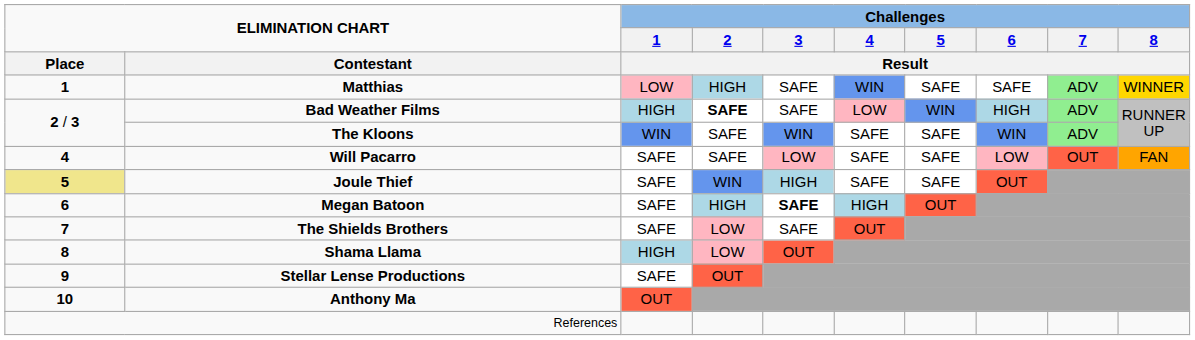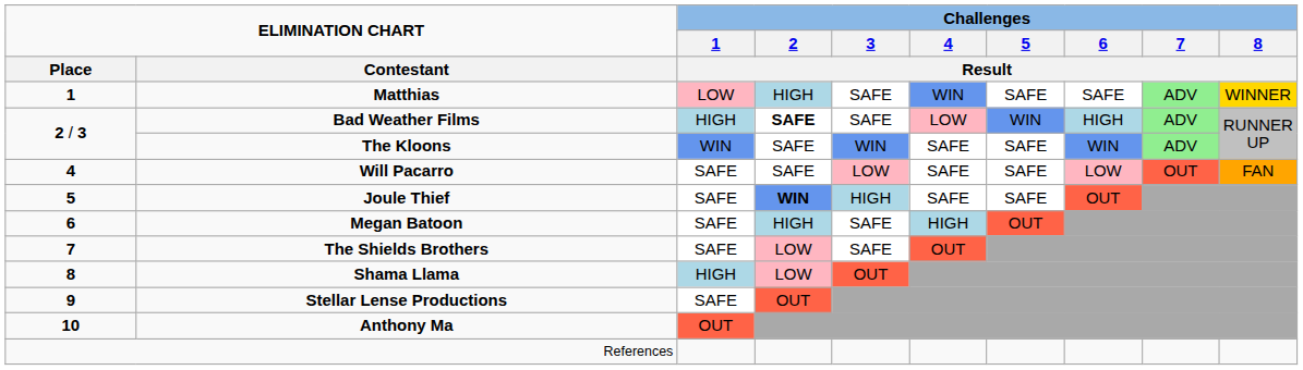Joule Thief | ELIMINATION CHART / Place: khaki background -> no background
Joule Thief | Challenges / 2 / Result: normal -> bold
Megan Batoon | Challenges / 3 / Result: bold -> normal
